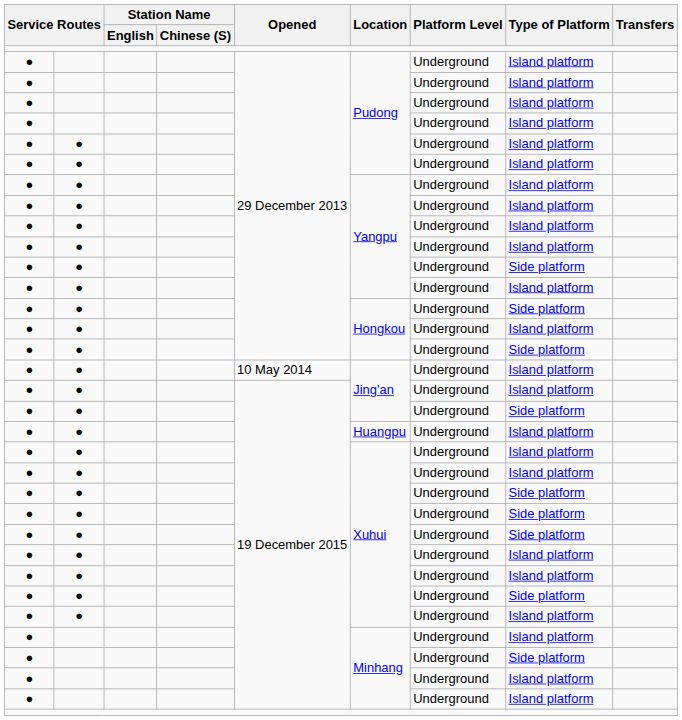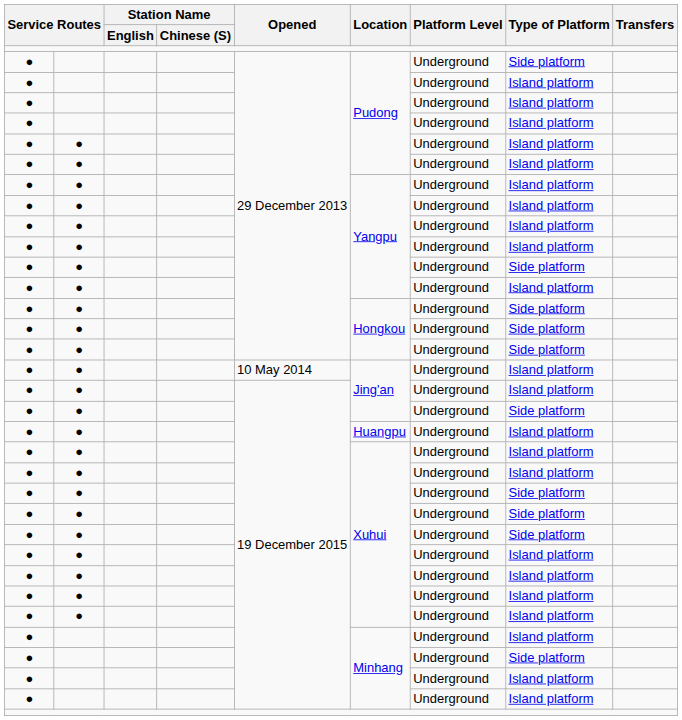row 4 | Type of Platform: Island platform -> Side platform
row 17 | Type of Platform: Island platform -> Side platform
row 30 | Type of Platform: Side platform -> Island platform
